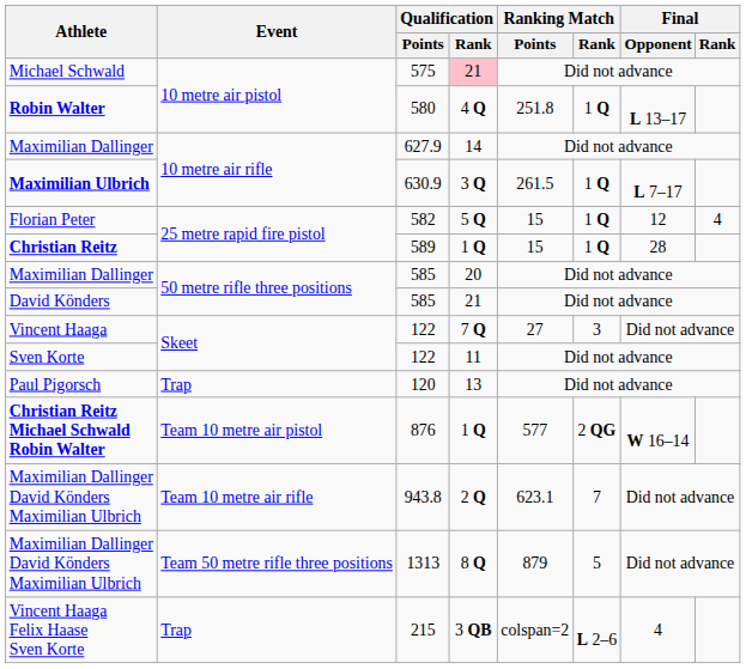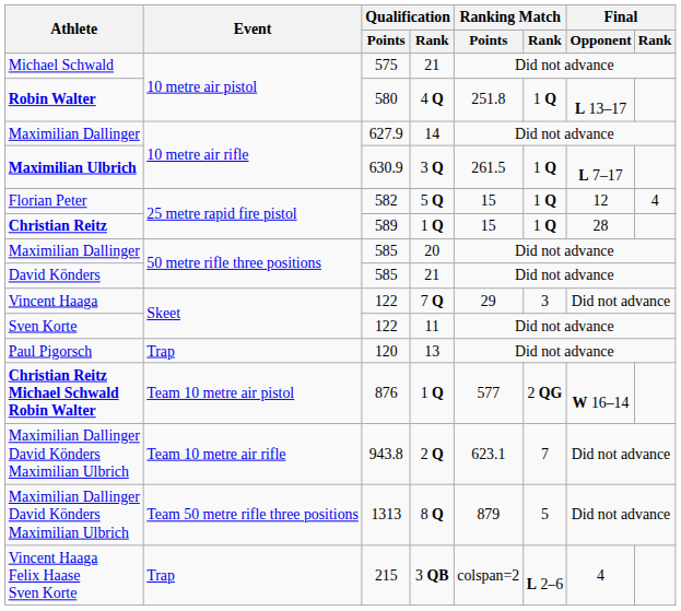Michael Schwald | Qualification / Rank: pink background -> no background
Vincent Haaga | Ranking Match / Points: 27 -> 29
